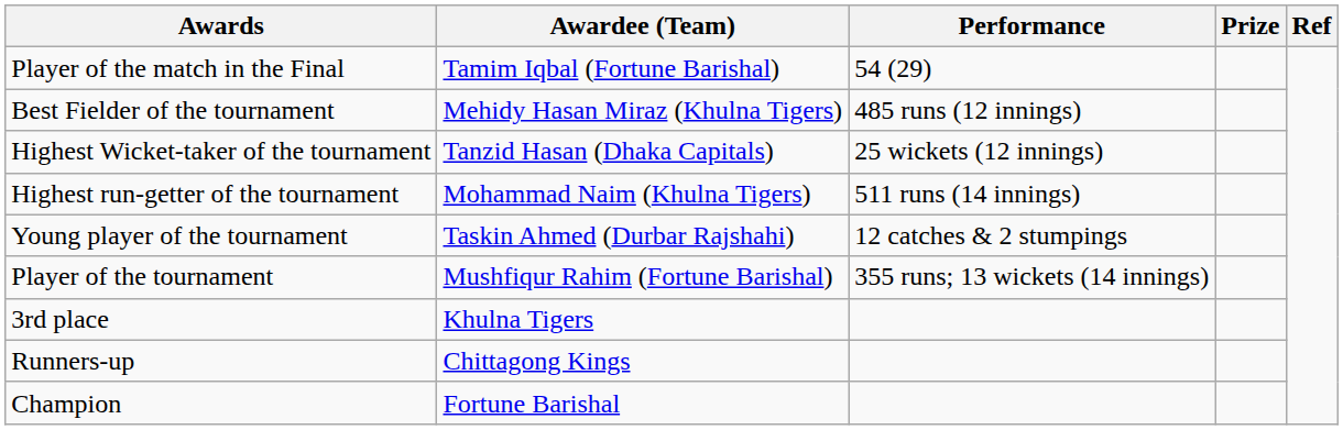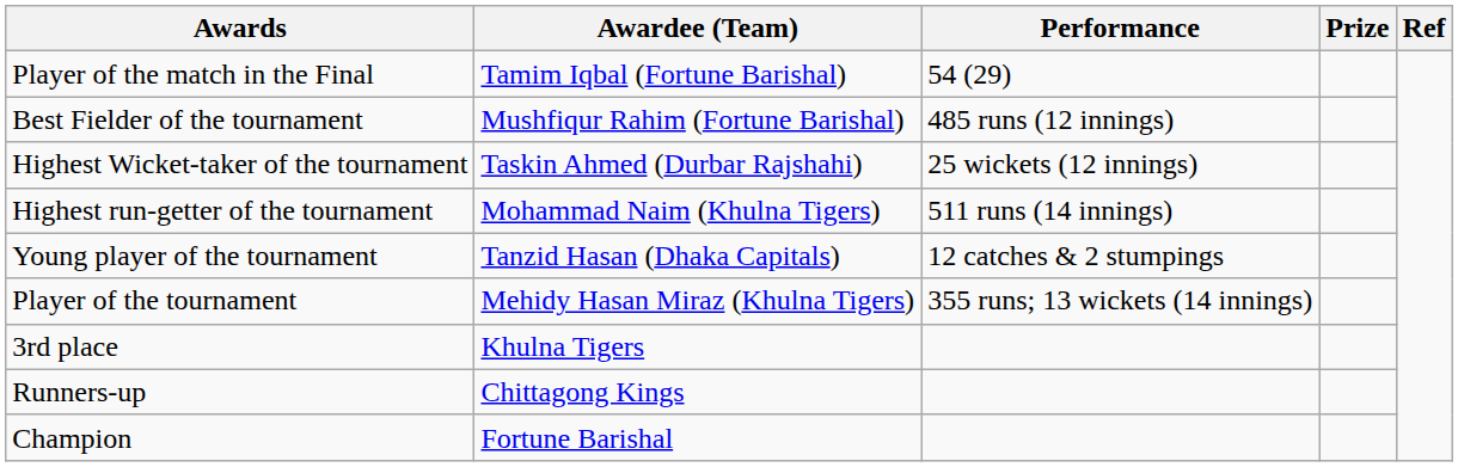Best Fielder of the tournament | Awardee (Team): Mehidy Hasan Miraz (Khulna Tigers) -> Mushfiqur Rahim (Fortune Barishal)
Highest Wicket-taker of the tournament | Awardee (Team): Tanzid Hasan (Dhaka Capitals) -> Taskin Ahmed (Durbar Rajshahi)
Young player of the tournament | Awardee (Team): Taskin Ahmed (Durbar Rajshahi) -> Tanzid Hasan (Dhaka Capitals)
Player of the tournament | Awardee (Team): Mushfiqur Rahim (Fortune Barishal) -> Mehidy Hasan Miraz (Khulna Tigers)
